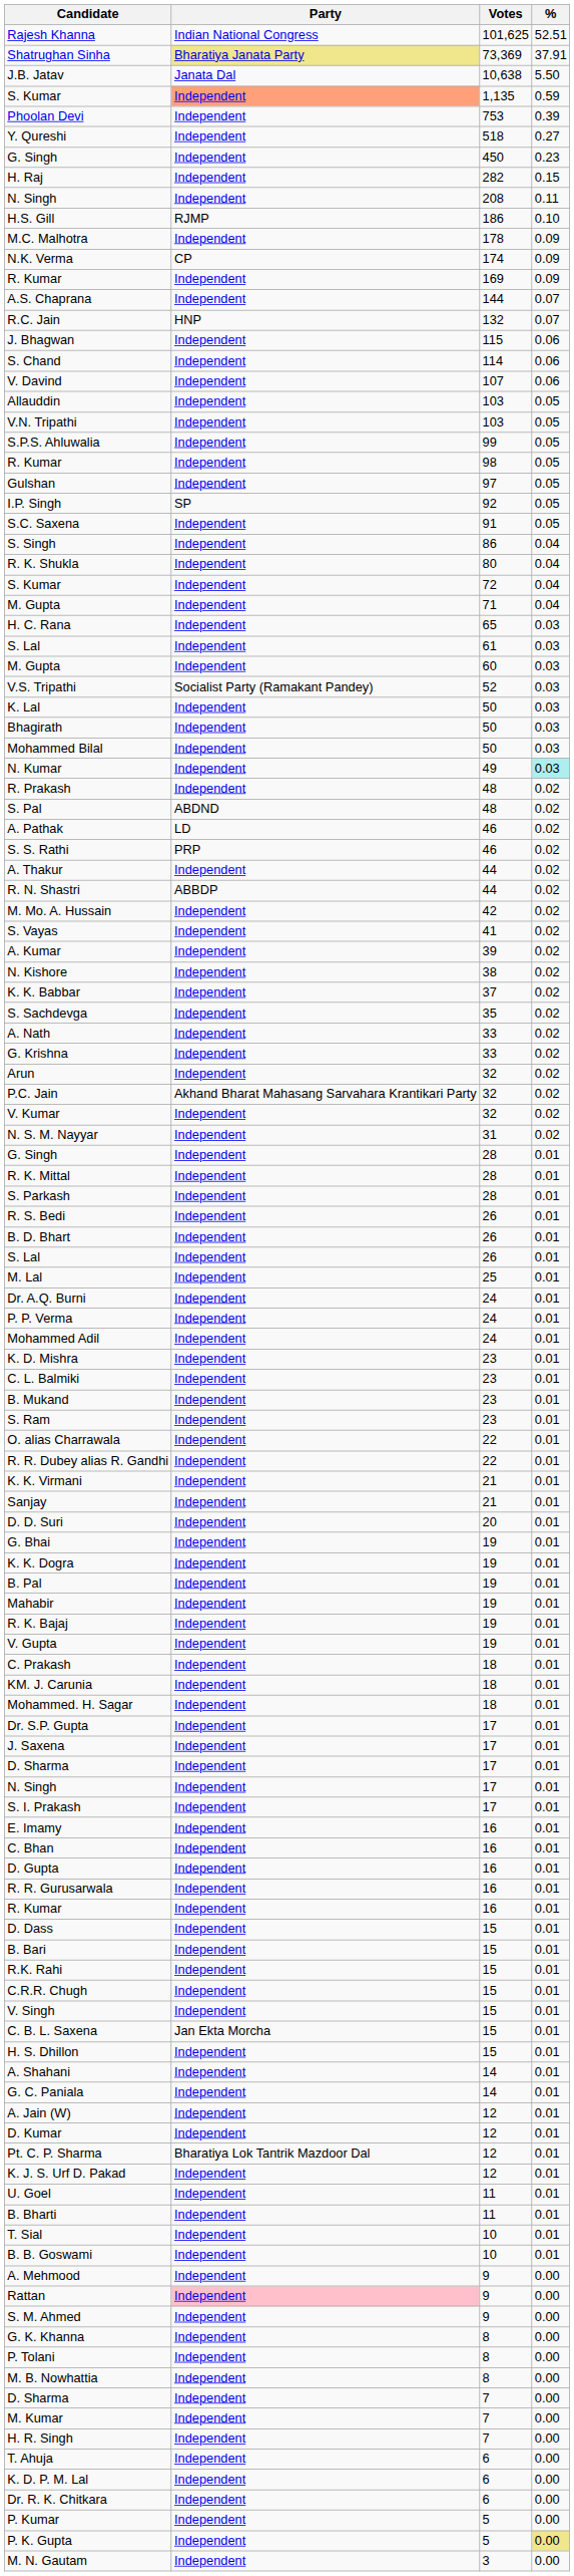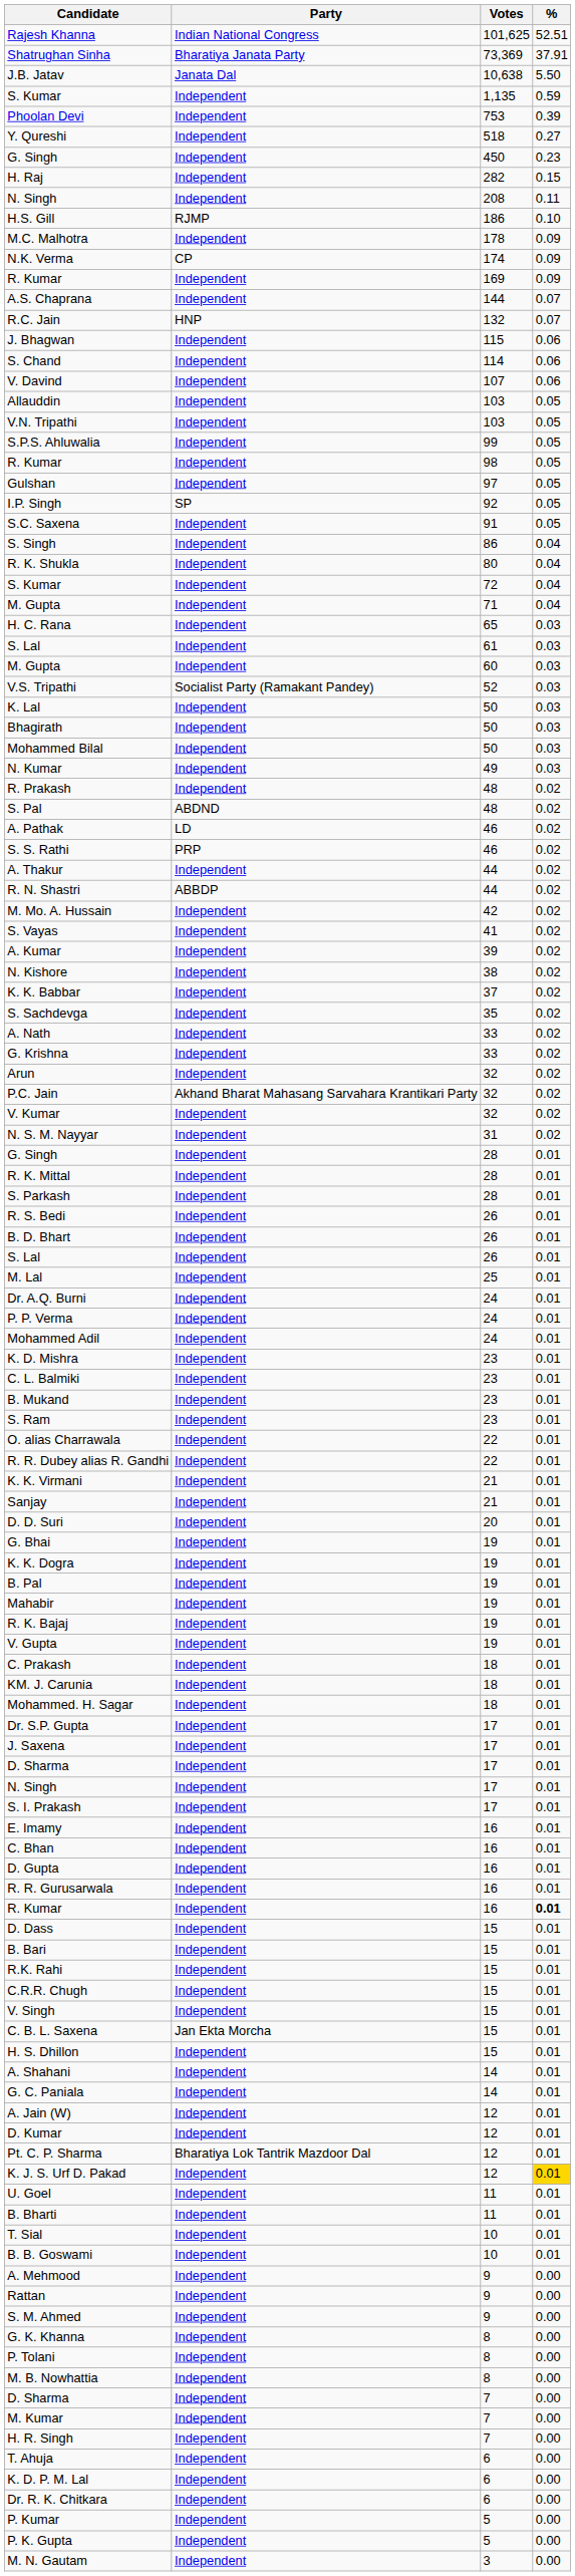Shatrughan Sinha | Party: khaki background -> no background
S. Kumar / 1,135 | Party: lightsalmon background -> no background
N. Kumar | %: paleturquoise background -> no background
R. Kumar / 16 | %: normal -> bold
K. J. S. Urf D. Pakad | %: no background -> gold background
Rattan | Party: pink background -> no background
P. K. Gupta | %: khaki background -> no background
